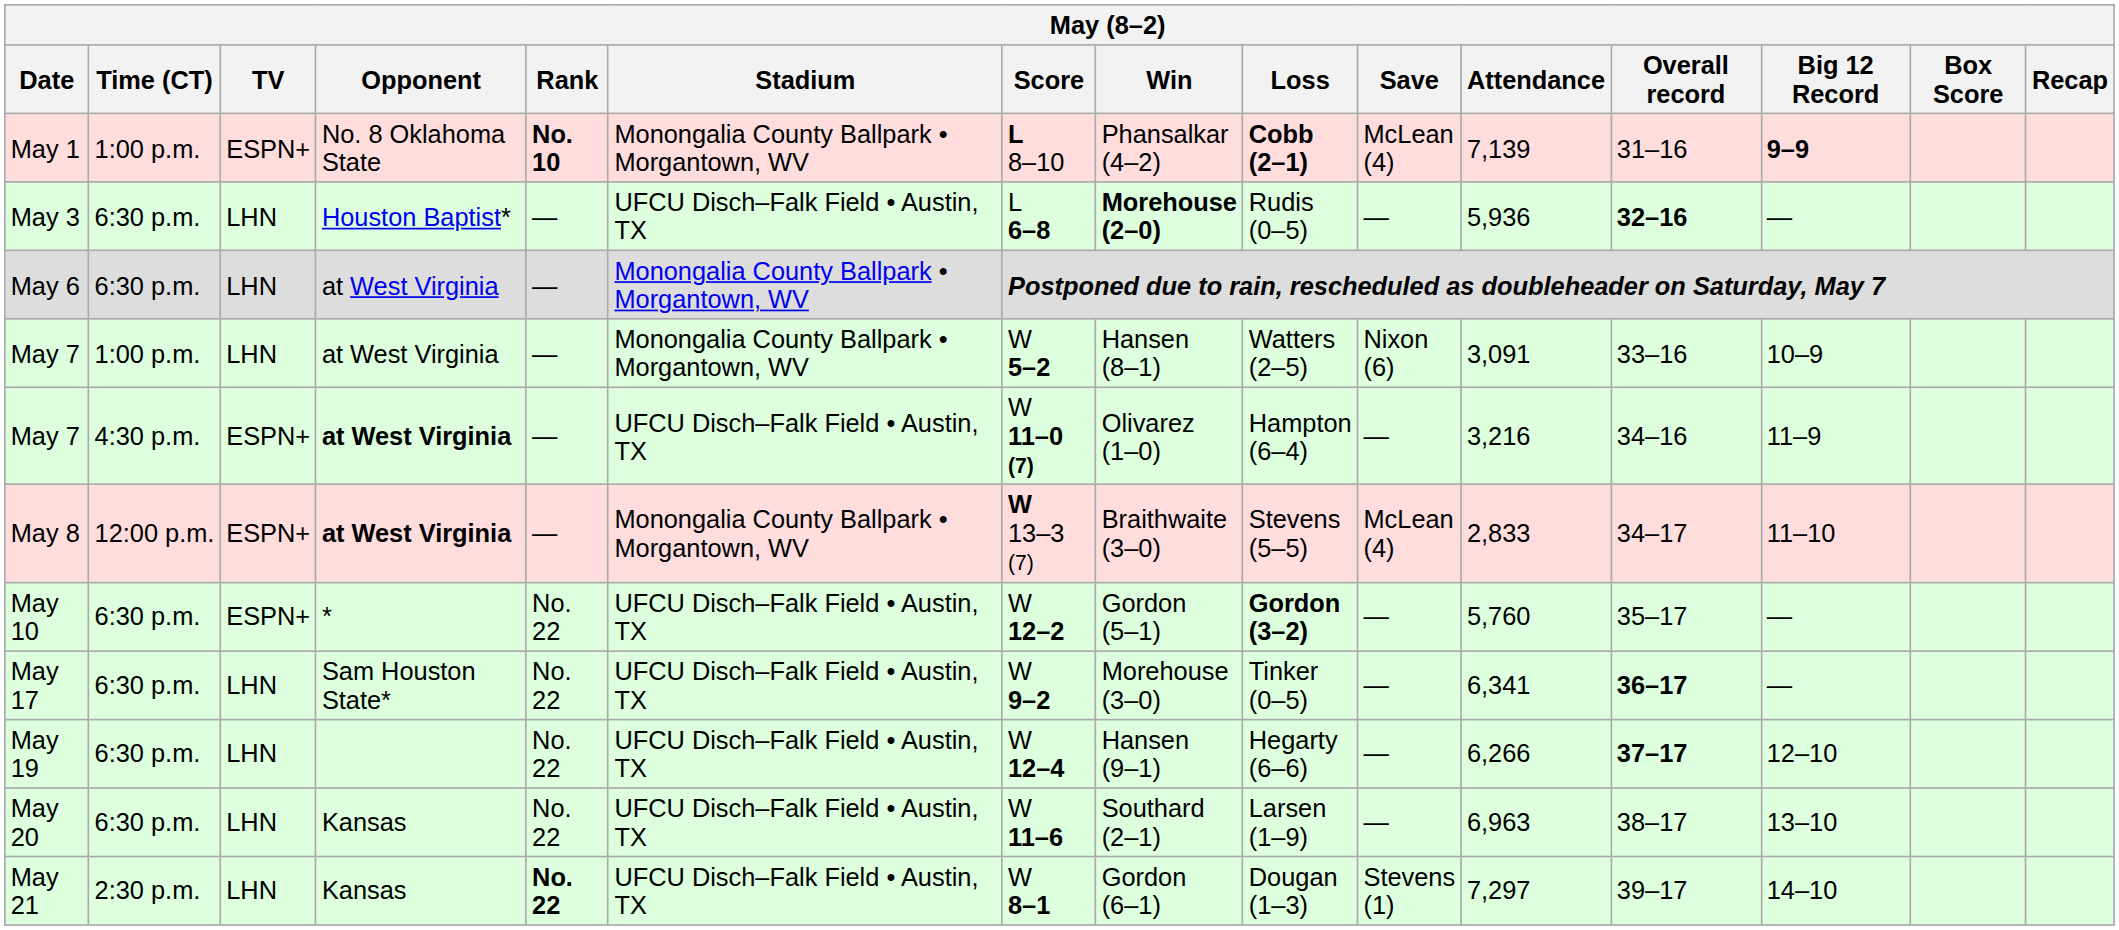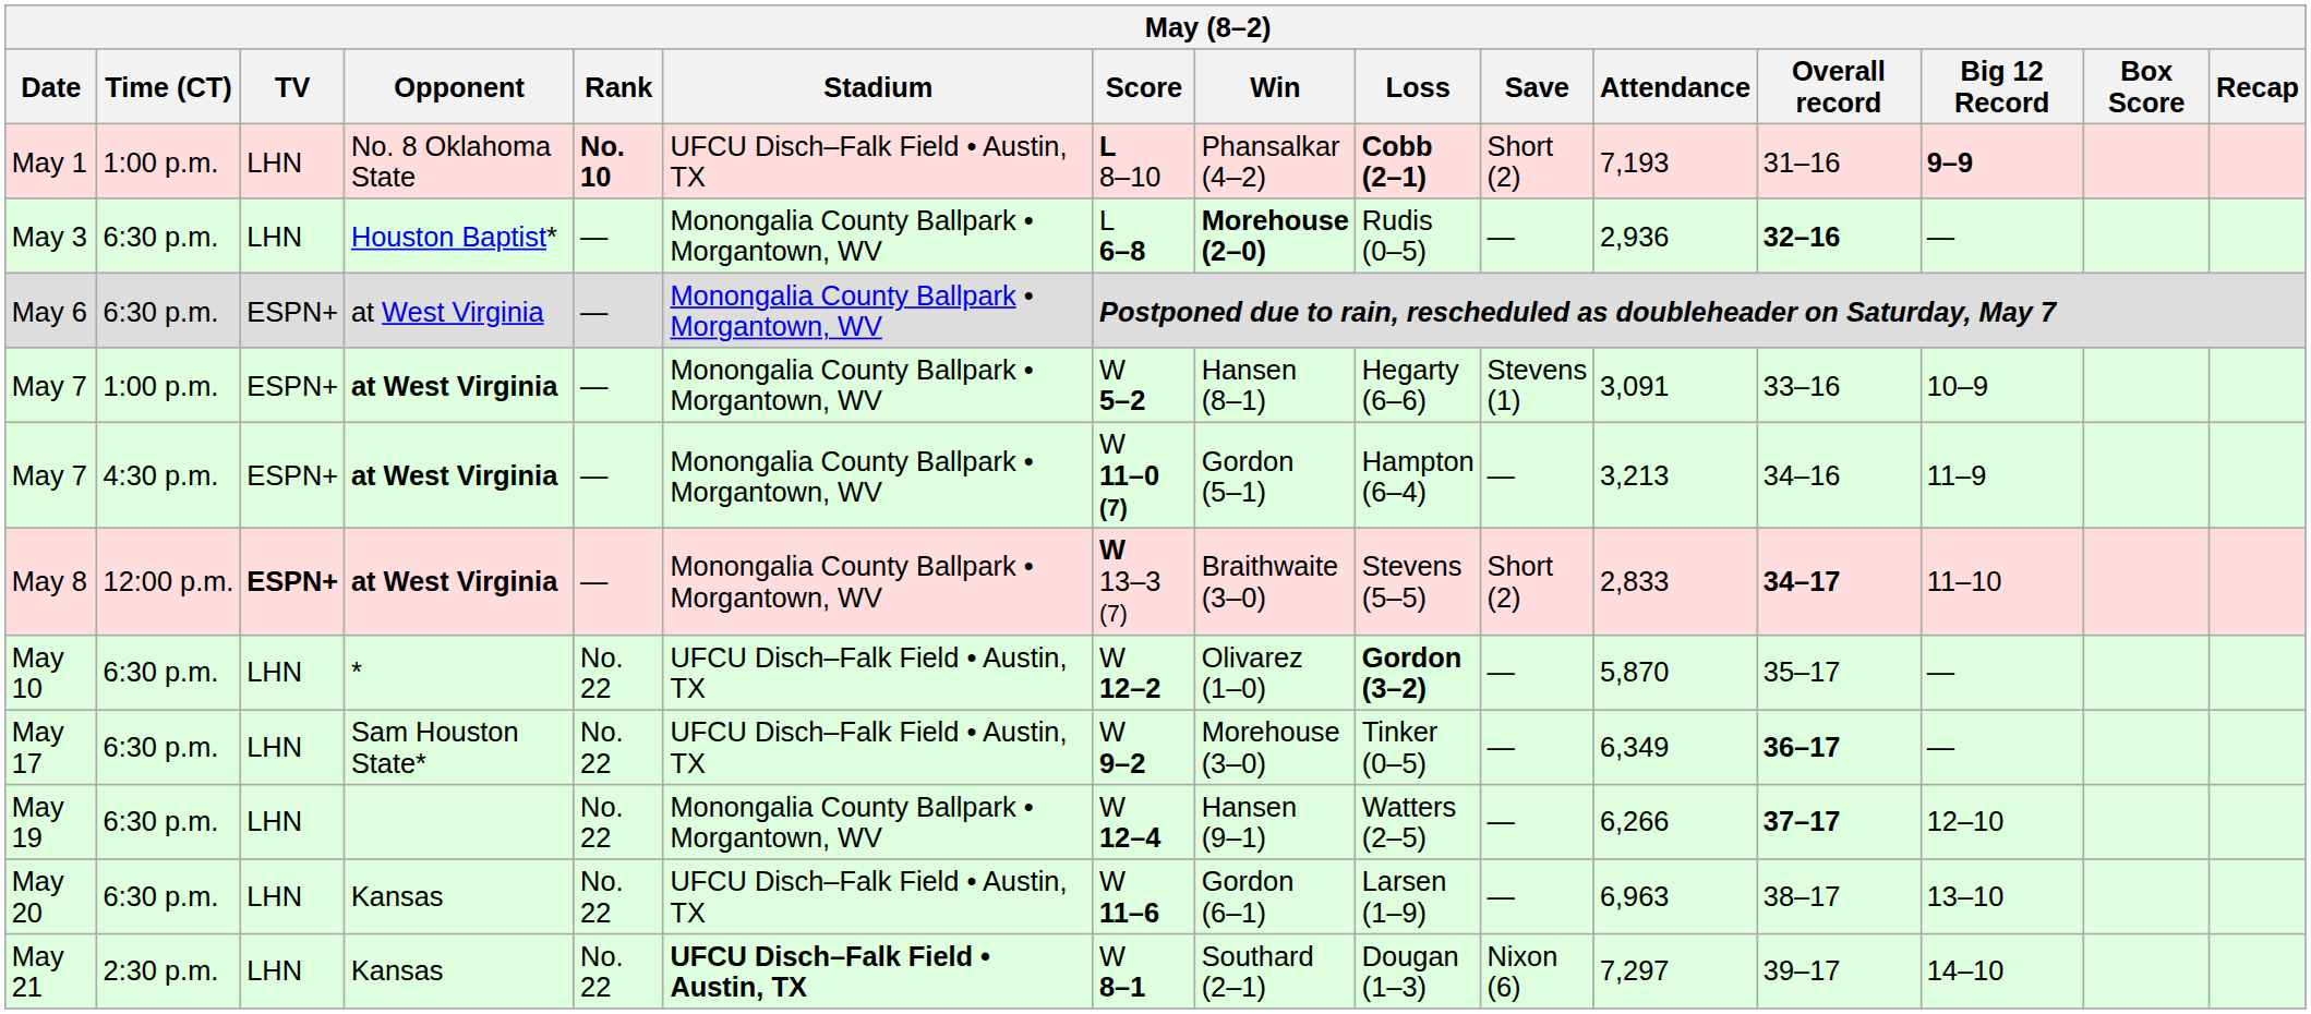May 1 | TV: ESPN+ -> LHN
May 1 | Stadium: Monongalia County Ballpark • Morgantown, WV -> UFCU Disch–Falk Field • Austin, TX
May 1 | Save: McLean (4) -> Short (2)
May 1 | Attendance: 7,139 -> 7,193
May 3 | Stadium: UFCU Disch–Falk Field • Austin, TX -> Monongalia County Ballpark • Morgantown, WV
May 3 | Attendance: 5,936 -> 2,936
May 6 | TV: LHN -> ESPN+
May 7 / 1:00 p.m. | TV: LHN -> ESPN+
May 7 / 1:00 p.m. | Opponent: normal -> bold
May 7 / 1:00 p.m. | Loss: Watters (2–5) -> Hegarty (6–6)
May 7 / 1:00 p.m. | Save: Nixon (6) -> Stevens (1)
May 7 / 4:30 p.m. | Stadium: UFCU Disch–Falk Field • Austin, TX -> Monongalia County Ballpark • Morgantown, WV
May 7 / 4:30 p.m. | Win: Olivarez (1–0) -> Gordon (5–1)
May 7 / 4:30 p.m. | Attendance: 3,216 -> 3,213
May 8 | TV: normal -> bold
May 8 | Save: McLean (4) -> Short (2)
May 8 | Overall record: normal -> bold
May 10 | TV: ESPN+ -> LHN
May 10 | Win: Gordon (5–1) -> Olivarez (1–0)
May 10 | Attendance: 5,760 -> 5,870
May 17 | Attendance: 6,341 -> 6,349
May 19 | Stadium: UFCU Disch–Falk Field • Austin, TX -> Monongalia County Ballpark • Morgantown, WV
May 19 | Loss: Hegarty (6–6) -> Watters (2–5)
May 20 | Win: Southard (2–1) -> Gordon (6–1)
May 21 | Rank: bold -> normal
May 21 | Stadium: normal -> bold
May 21 | Win: Gordon (6–1) -> Southard (2–1)
May 21 | Save: Stevens (1) -> Nixon (6)
